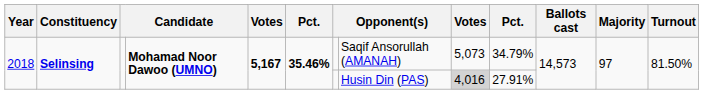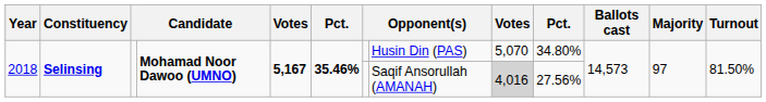row 2 | column 8: Saqif Ansorullah (AMANAH) -> Husin Din (PAS)
row 2 | column 9: 5,073 -> 5,070
row 2 | column 10: 34.79% -> 34.80%
row 3 | column 8: Husin Din (PAS) -> Saqif Ansorullah (AMANAH)
row 3 | column 10: 27.91% -> 27.56%
